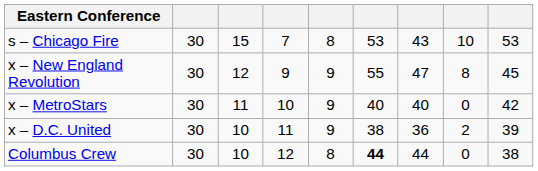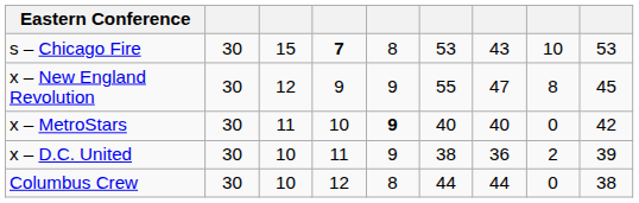s – Chicago Fire | column 4: normal -> bold
x – MetroStars | column 5: normal -> bold
Columbus Crew | column 6: bold -> normal
